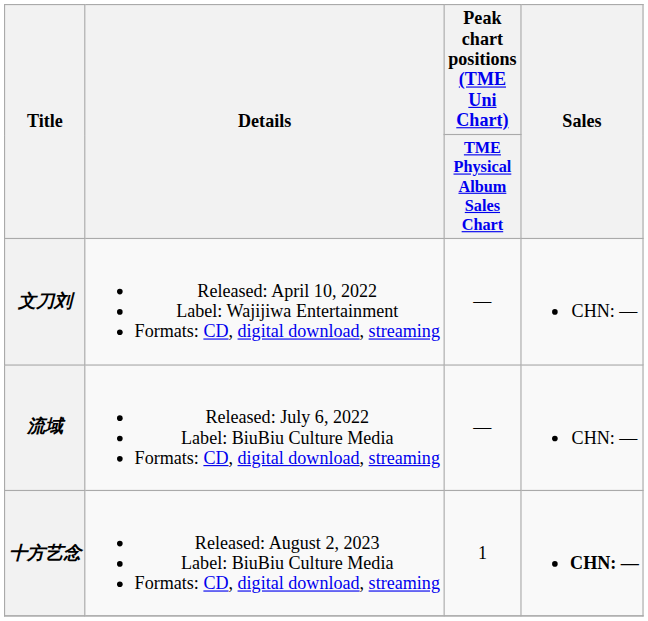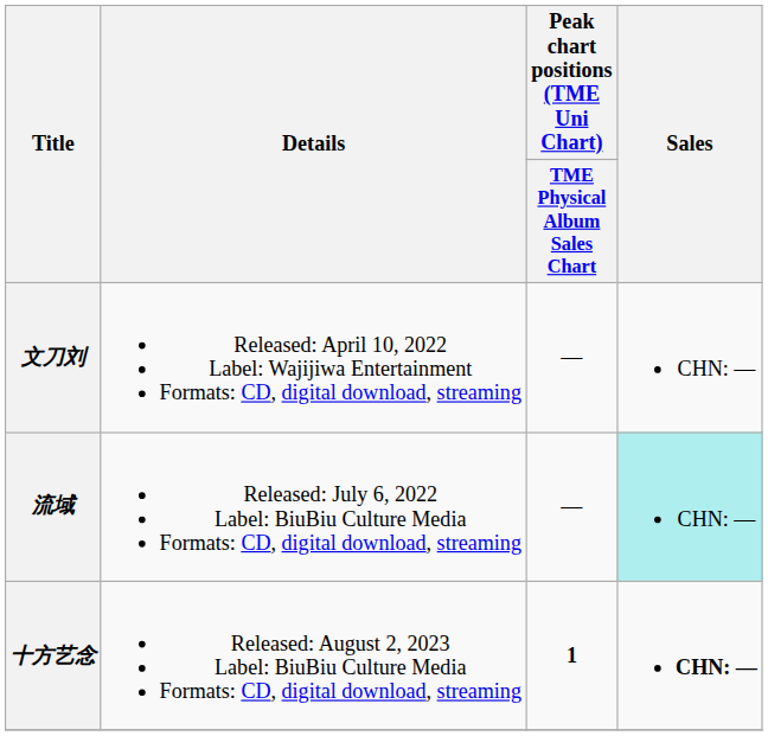流域 | Sales: no background -> paleturquoise background
十方艺念 | column 3: normal -> bold
